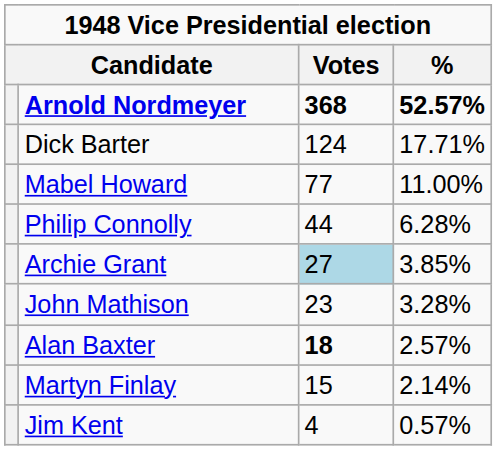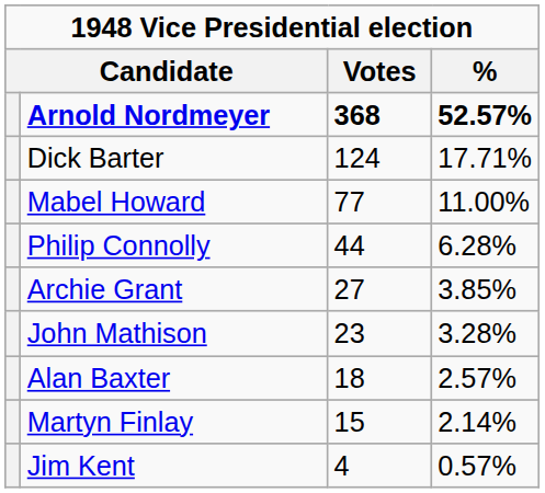Archie Grant | Votes: lightblue background -> no background
Alan Baxter | Votes: bold -> normal
